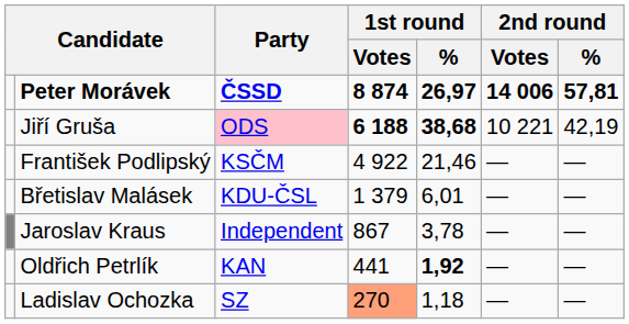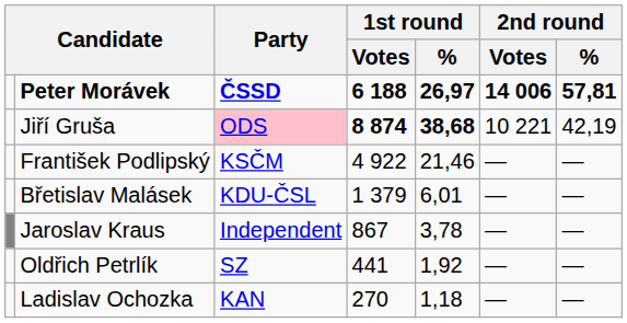Peter Morávek | 1st round / Votes: 8 874 -> 6 188
Jiří Gruša | 1st round / Votes: 6 188 -> 8 874
Oldřich Petrlík | Party: KAN -> SZ
Oldřich Petrlík | 1st round / %: bold -> normal
Ladislav Ochozka | Party: SZ -> KAN
Ladislav Ochozka | 1st round / Votes: lightsalmon background -> no background
